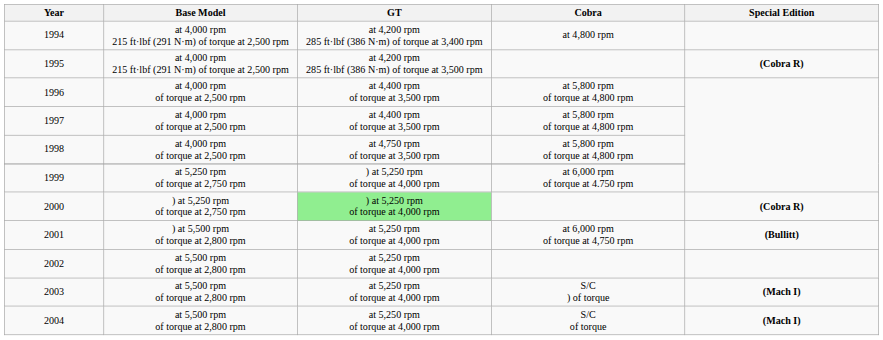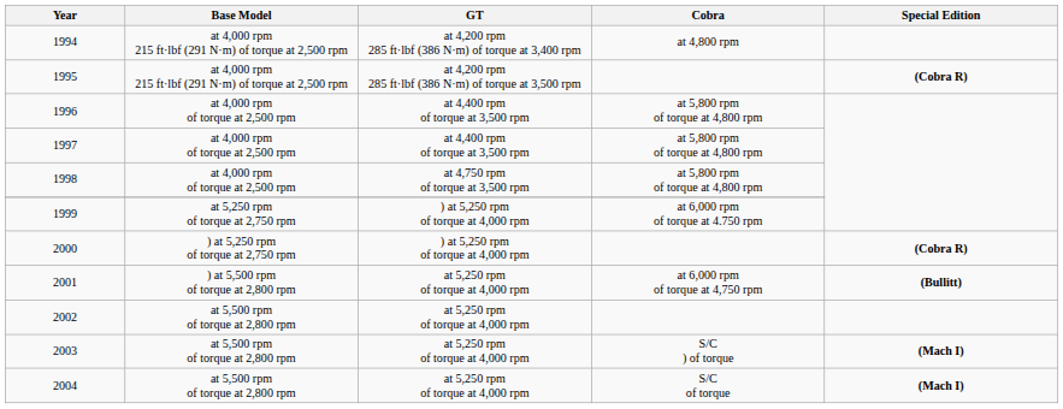2000 | GT: lightgreen background -> no background
